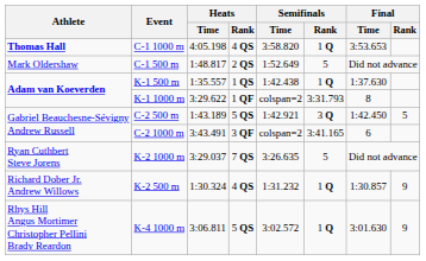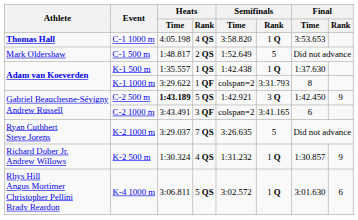C-2 500 m | Heats / Time: normal -> bold
C-2 500 m | Final / Rank: 5 -> 9
K-4 1000 m | Final / Rank: 9 -> 6
